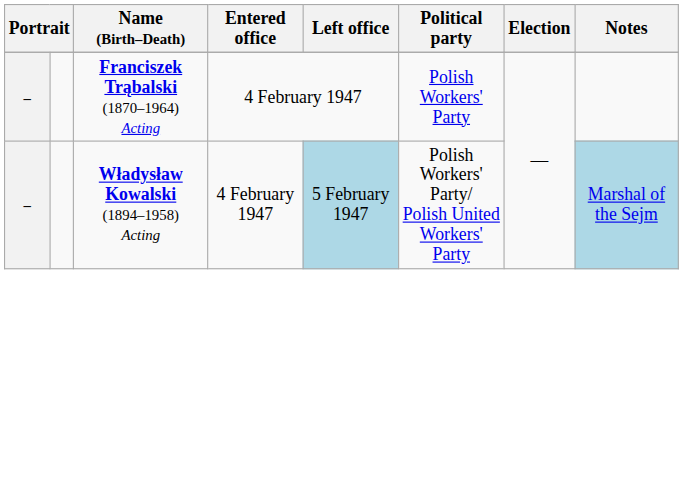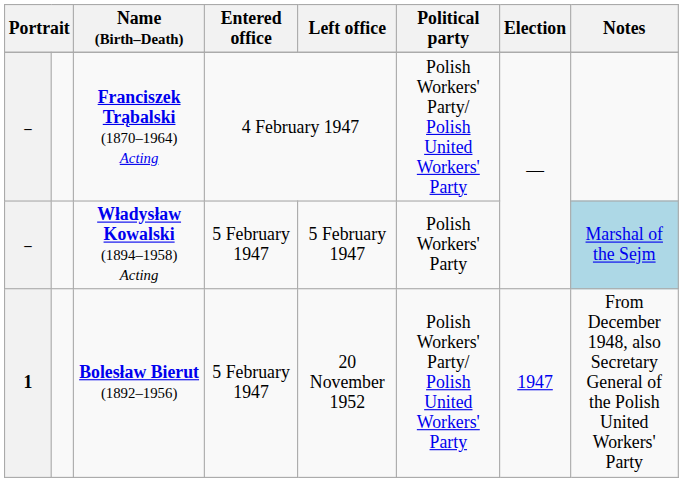Franciszek Trąbalski (1870–1964) Acting | Political party: Polish Workers' Party -> Polish Workers' Party/ Polish United Workers' Party
Władysław Kowalski (1894–1958) Acting | Entered office: 4 February 1947 -> 5 February 1947
Władysław Kowalski (1894–1958) Acting | Left office: lightblue background -> no background
Władysław Kowalski (1894–1958) Acting | Political party: Polish Workers' Party/ Polish United Workers' Party -> Polish Workers' Party
+ row: 1 | Bolesław Bierut (1892–1956) | 5 February 1947 | 20 November 1952 | Polish Workers' Party/ Polish United Workers' Party | 1947 | From December 1948, also Secretary General of the Polish United Workers' Party
